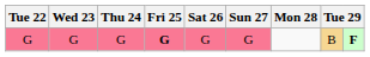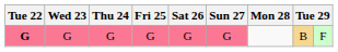row 2 | Tue 22: normal -> bold
row 2 | Fri 25: bold -> normal
row 2 | column 9: bold -> normal
